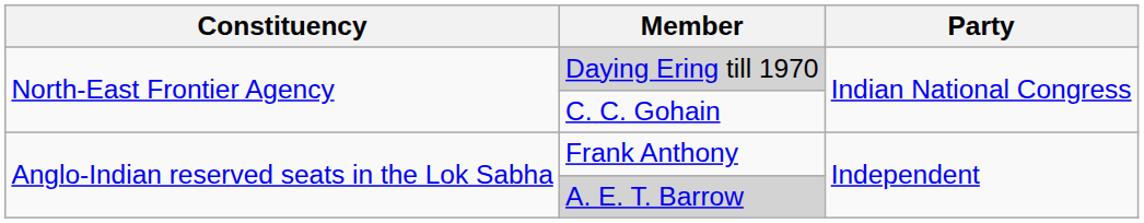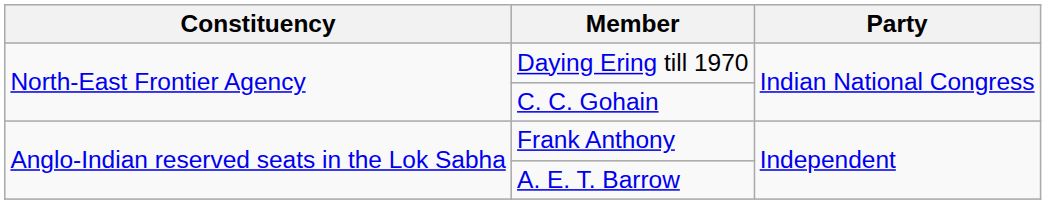Daying Ering till 1970 | Member: lightgrey background -> no background
A. E. T. Barrow | Member: lightgrey background -> no background
